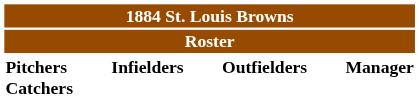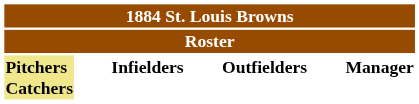Pitchers Catchers | column 1: no background -> khaki background
